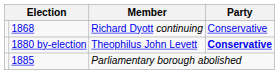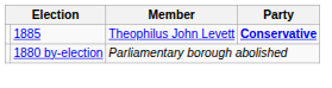- row: 1868 | Richard Dyott continuing | Conservative
Theophilus John Levett | column 2: 1880 by-election -> 1885
Parliamentary borough abolished | column 2: 1885 -> 1880 by-election
